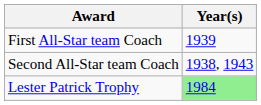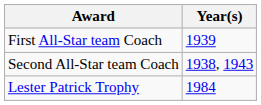Lester Patrick Trophy | Year(s): lightgreen background -> no background
